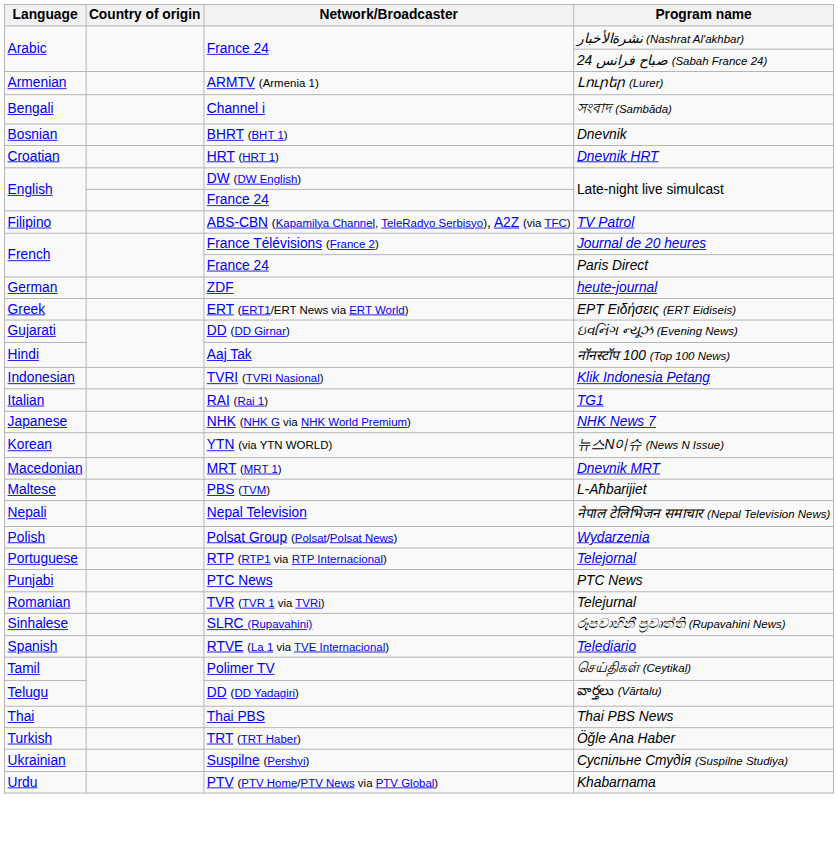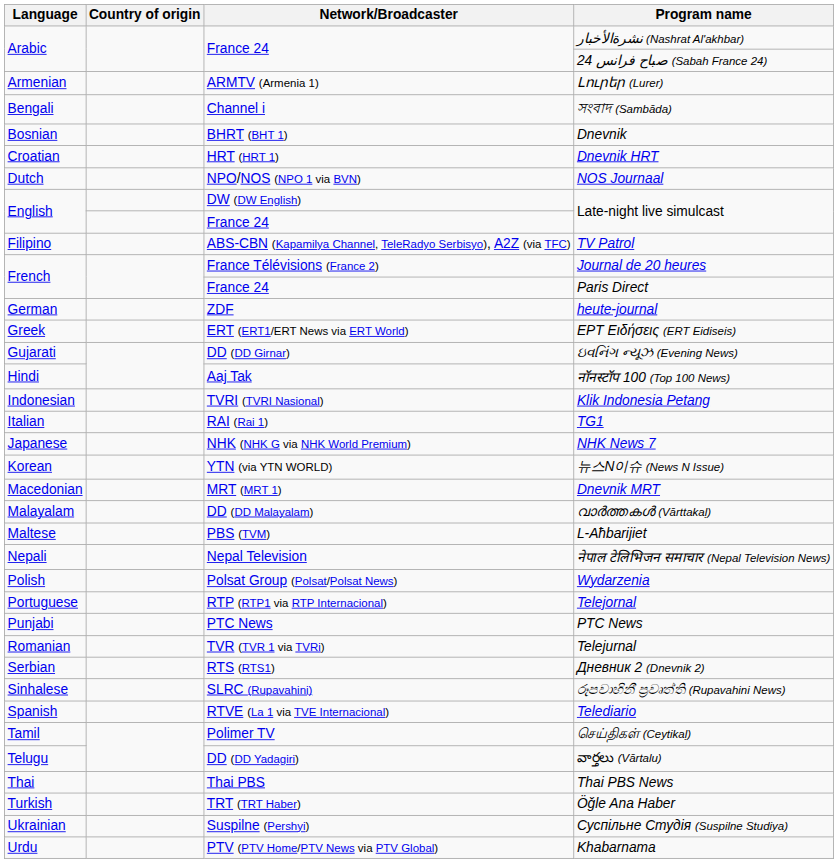+ row: Dutch | NPO/NOS (NPO 1 via BVN) | NOS Journaal
+ row: Malayalam | DD (DD Malayalam) | വാർത്തകൾ (Vārttakaḷ)
+ row: Serbian | RTS (RTS1) | Дневник 2 (Dnevnik 2)
